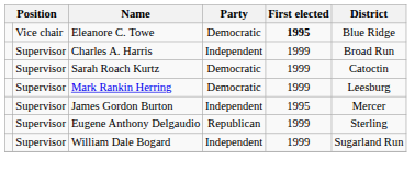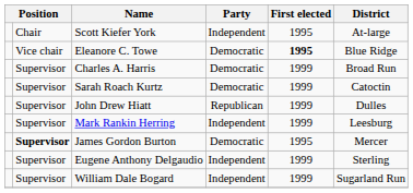+ row: Chair | Scott Kiefer York | Independent | 1995 | At-large
Charles A. Harris | Party: Independent -> Democratic
+ row: Supervisor | John Drew Hiatt | Republican | 1999 | Dulles
Mark Rankin Herring | Party: Democratic -> Independent
James Gordon Burton | column 2: normal -> bold
James Gordon Burton | Party: Independent -> Democratic
Eugene Anthony Delgaudio | Party: Republican -> Independent
